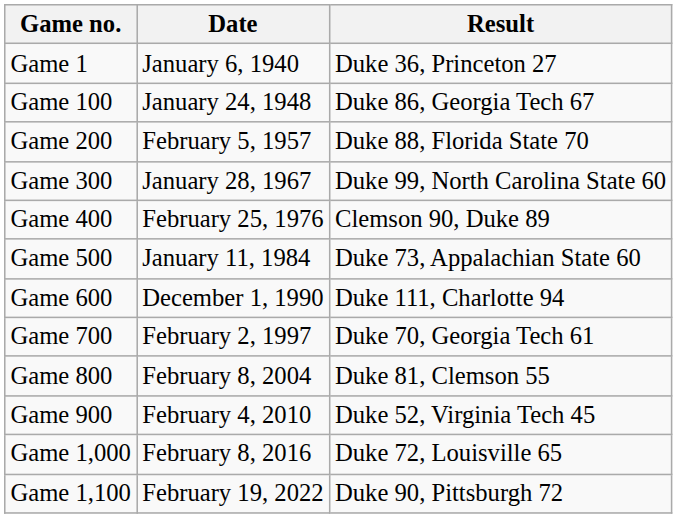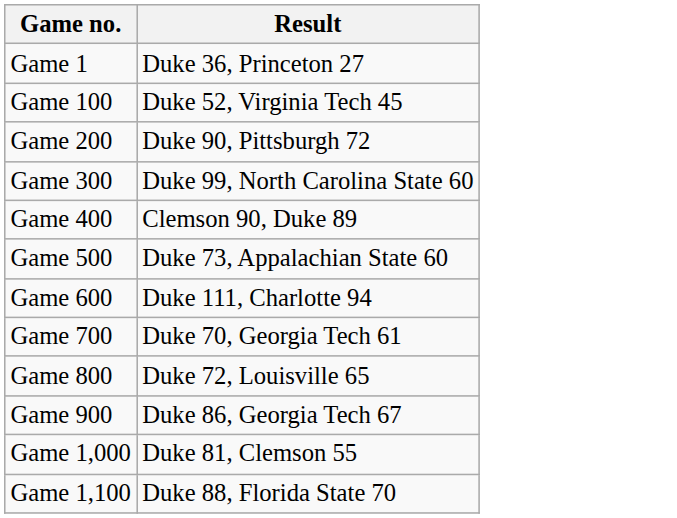- column: Date | January 6, 1940 | January 24, 1948 | February 5, 1957 | January 28, 1967 | February 25, 1976 | January 11, 1984 | December 1, 1990 | February 2, 1997 | February 8, 2004 | February 4, 2010 | February 8, 2016 | February 19, 2022
Game 100 | Result: Duke 86, Georgia Tech 67 -> Duke 52, Virginia Tech 45
Game 200 | Result: Duke 88, Florida State 70 -> Duke 90, Pittsburgh 72
Game 800 | Result: Duke 81, Clemson 55 -> Duke 72, Louisville 65
Game 900 | Result: Duke 52, Virginia Tech 45 -> Duke 86, Georgia Tech 67
Game 1,000 | Result: Duke 72, Louisville 65 -> Duke 81, Clemson 55
Game 1,100 | Result: Duke 90, Pittsburgh 72 -> Duke 88, Florida State 70
